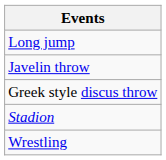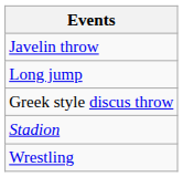row 2 | column 1: Long jump -> Javelin throw
row 3 | column 1: Javelin throw -> Long jump
